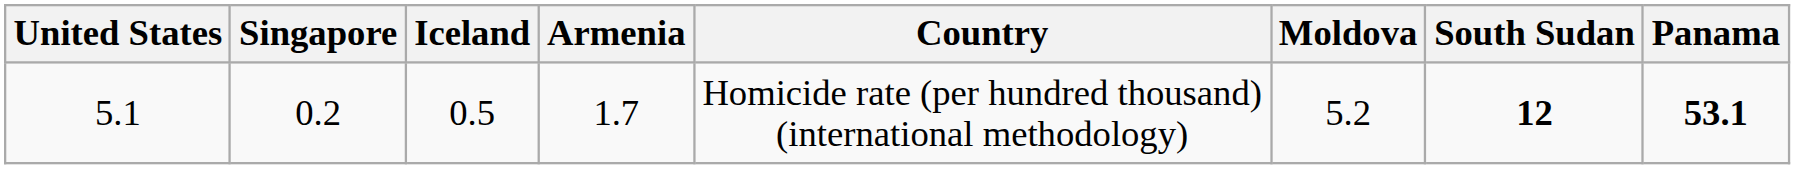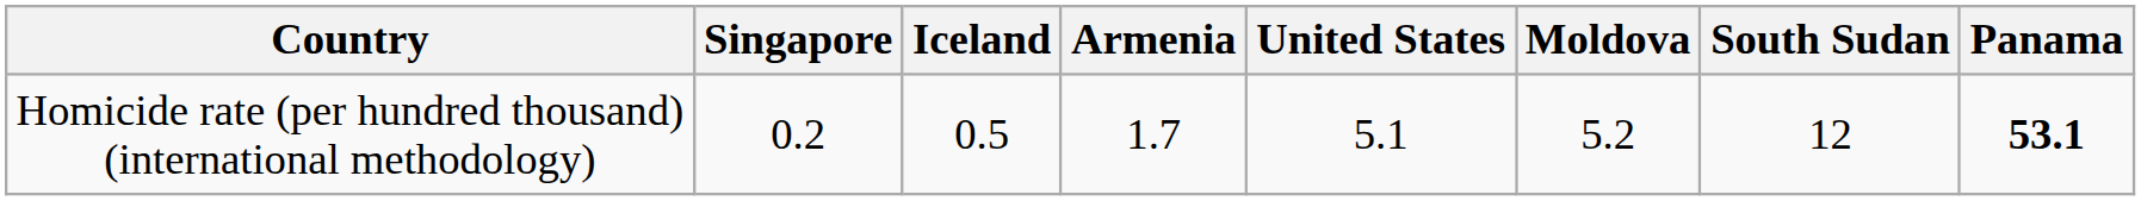columns swapped: Country <-> United States
row 2 | South Sudan: bold -> normal
